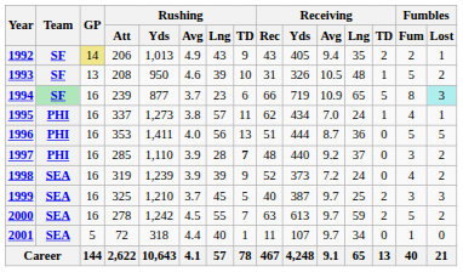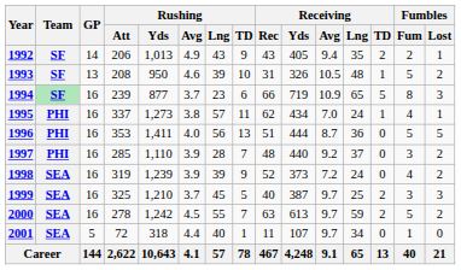1992 | GP: khaki background -> no background
1994 | Fumbles / Lost: paleturquoise background -> no background
1997 | Rushing / TD: bold -> normal
